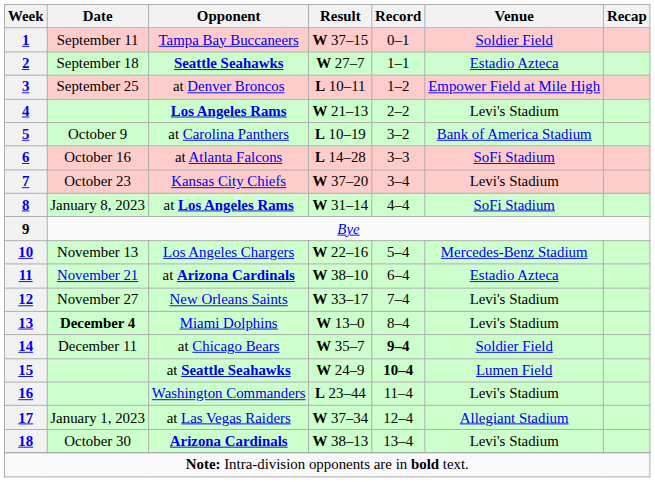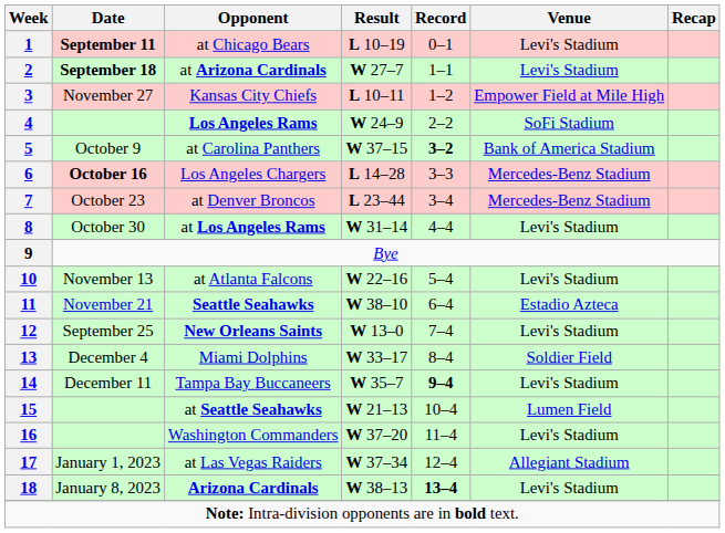1 | Date: normal -> bold
1 | Opponent: Tampa Bay Buccaneers -> at Chicago Bears
1 | Result: W 37–15 -> L 10–19
1 | Venue: Soldier Field -> Levi's Stadium
2 | Date: normal -> bold
2 | Opponent: Seattle Seahawks -> at Arizona Cardinals
2 | Venue: Estadio Azteca -> Levi's Stadium
3 | Date: September 25 -> November 27
3 | Opponent: at Denver Broncos -> Kansas City Chiefs
4 | Result: W 21–13 -> W 24–9
4 | Venue: Levi's Stadium -> SoFi Stadium
5 | Result: L 10–19 -> W 37–15
5 | Record: normal -> bold
6 | Date: normal -> bold
6 | Opponent: at Atlanta Falcons -> Los Angeles Chargers
6 | Venue: SoFi Stadium -> Mercedes-Benz Stadium
7 | Opponent: Kansas City Chiefs -> at Denver Broncos
7 | Result: W 37–20 -> L 23–44
7 | Venue: Levi's Stadium -> Mercedes-Benz Stadium
8 | Date: January 8, 2023 -> October 30
8 | Venue: SoFi Stadium -> Levi's Stadium
10 | Opponent: Los Angeles Chargers -> at Atlanta Falcons
10 | Venue: Mercedes-Benz Stadium -> Levi's Stadium
11 | Opponent: at Arizona Cardinals -> Seattle Seahawks
12 | Date: November 27 -> September 25
12 | Opponent: normal -> bold
12 | Result: W 33–17 -> W 13–0
13 | Date: bold -> normal
13 | Result: W 13–0 -> W 33–17
13 | Venue: Levi's Stadium -> Soldier Field
14 | Opponent: at Chicago Bears -> Tampa Bay Buccaneers
14 | Venue: Soldier Field -> Levi's Stadium
15 | Result: W 24–9 -> W 21–13
15 | Record: bold -> normal
16 | Result: L 23–44 -> W 37–20
18 | Date: October 30 -> January 8, 2023
18 | Record: normal -> bold
